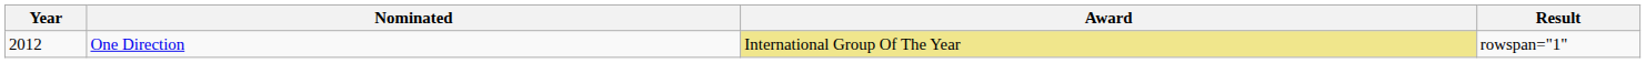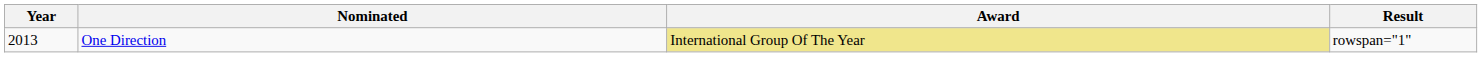One Direction | Year: 2012 -> 2013
